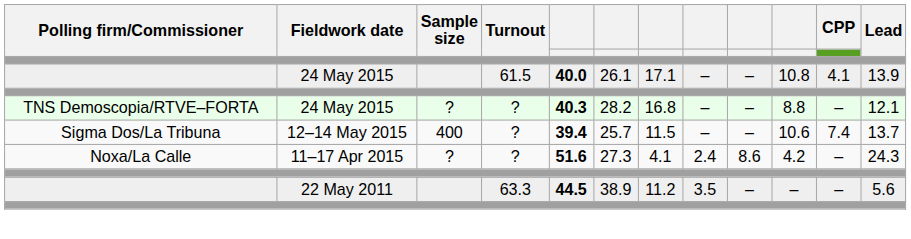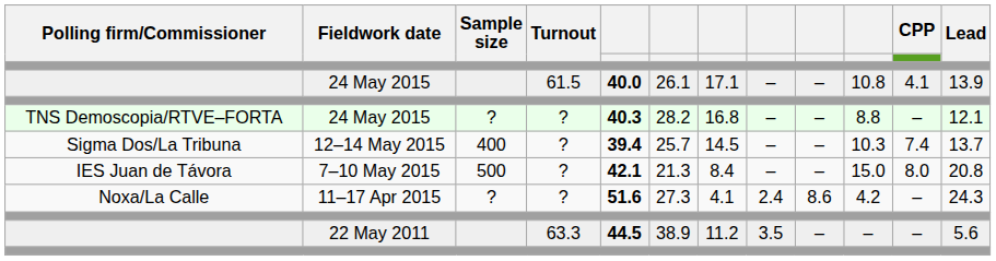12–14 May 2015 | column 7: 11.5 -> 14.5
12–14 May 2015 | column 10: 10.6 -> 10.3
+ row: IES Juan de Távora | 7–10 May 2015 | 500 | ? | 42.1 | 21.3 | 8.4 | – | – | 15.0 | 8.0 | 20.8
